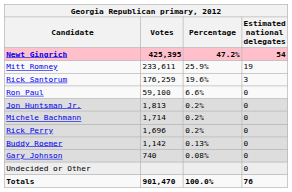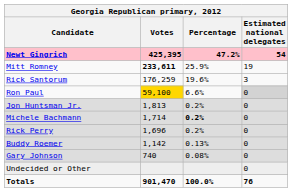Mitt Romney | Votes: normal -> bold
Ron Paul | Votes: no background -> gold background
Ron Paul | Estimated national delegates: no background -> lightgrey background
Michele Bachmann | Percentage: normal -> bold
